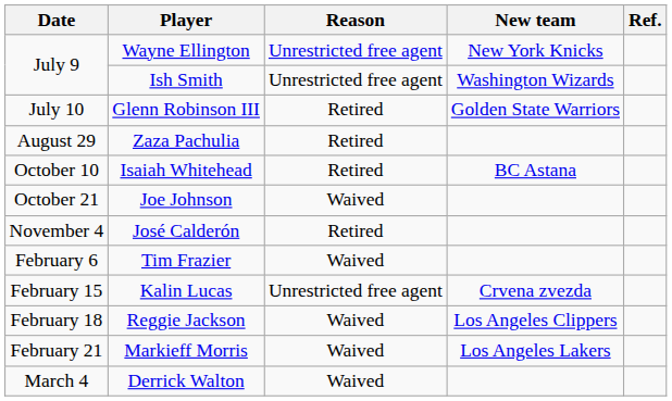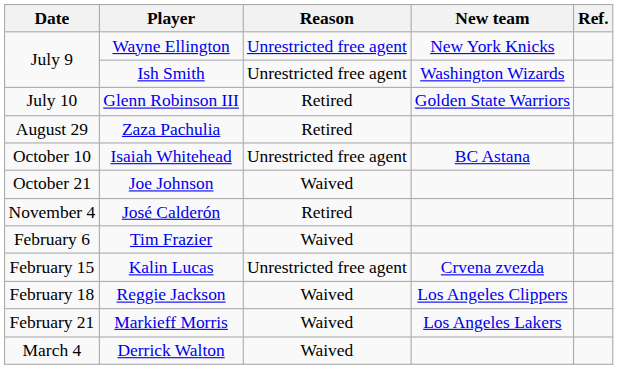Isaiah Whitehead | Reason: Retired -> Unrestricted free agent
